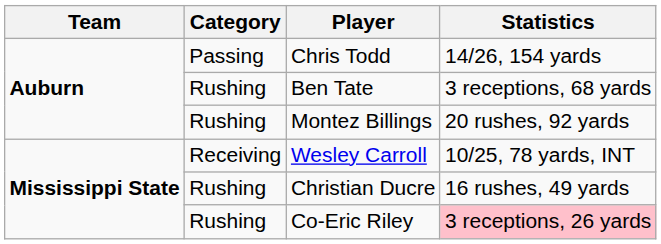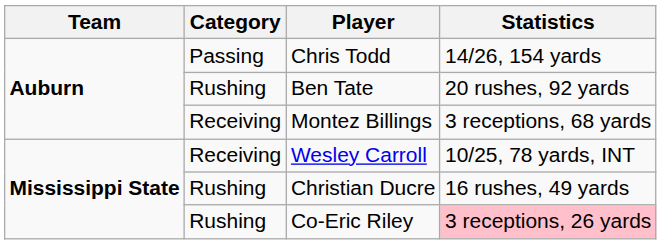Ben Tate | Statistics: 3 receptions, 68 yards -> 20 rushes, 92 yards
Montez Billings | Category: Rushing -> Receiving
Montez Billings | Statistics: 20 rushes, 92 yards -> 3 receptions, 68 yards
